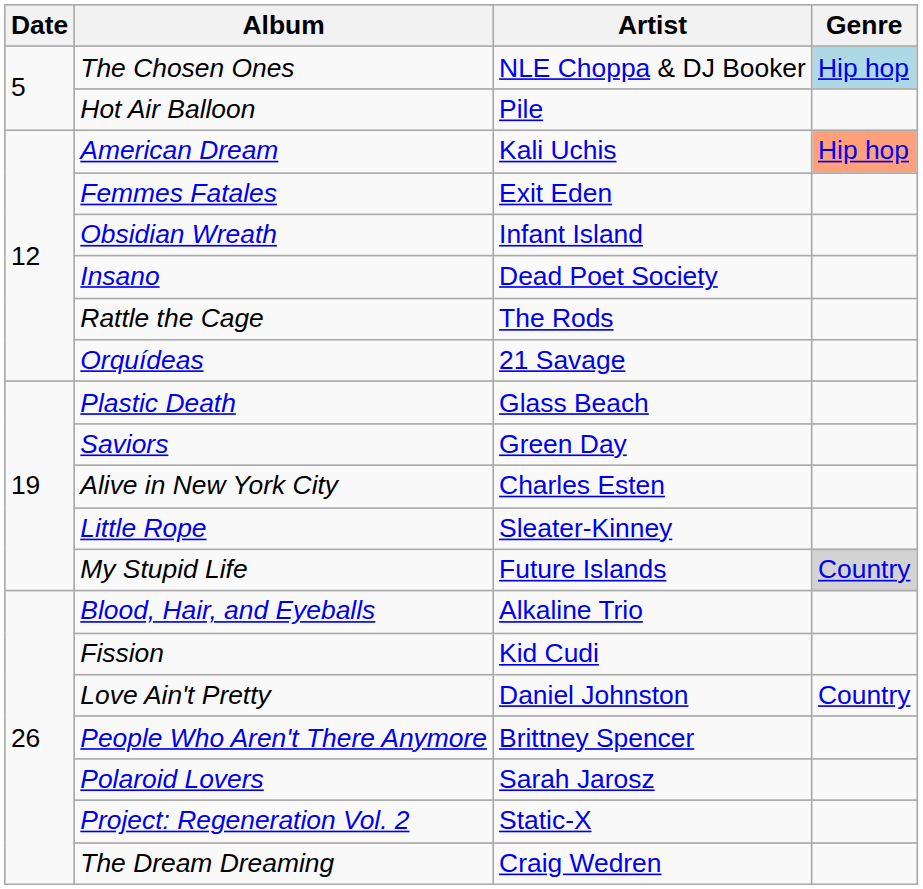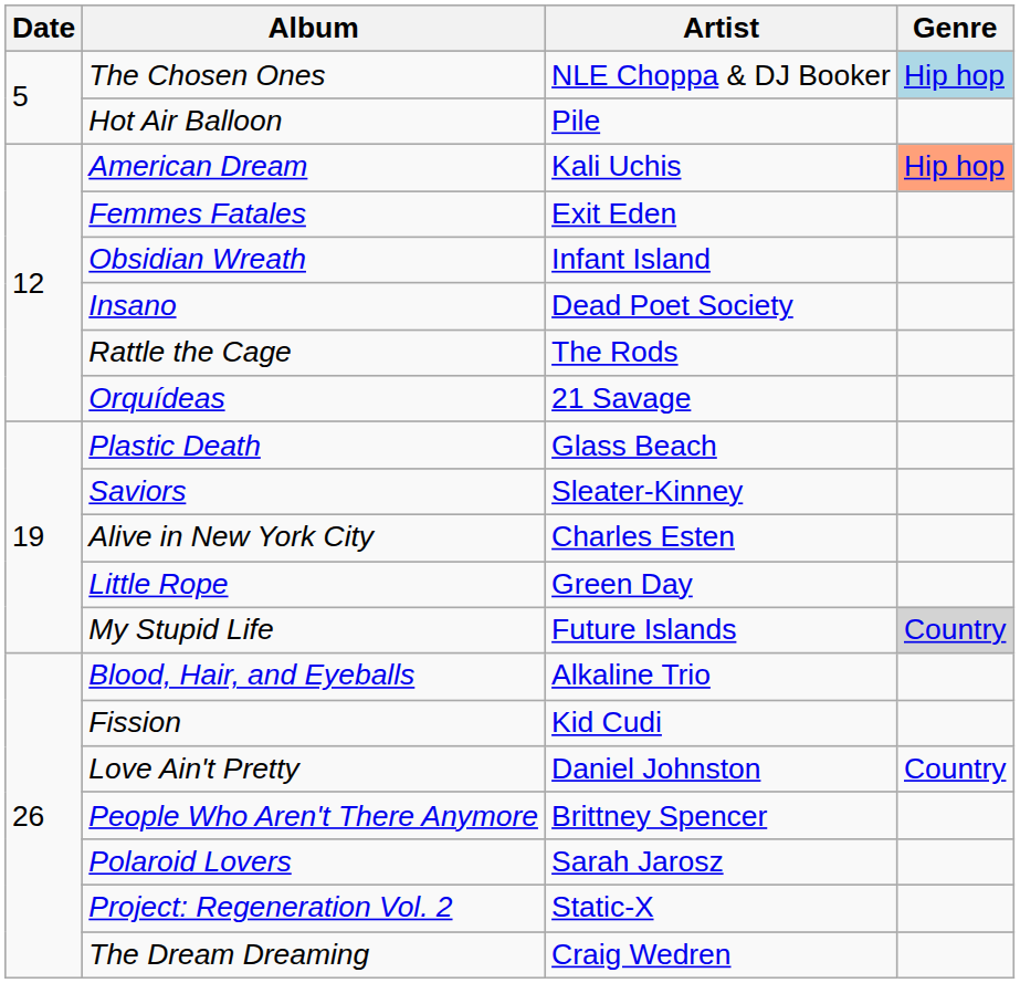Saviors | Artist: Green Day -> Sleater-Kinney
Little Rope | Artist: Sleater-Kinney -> Green Day
